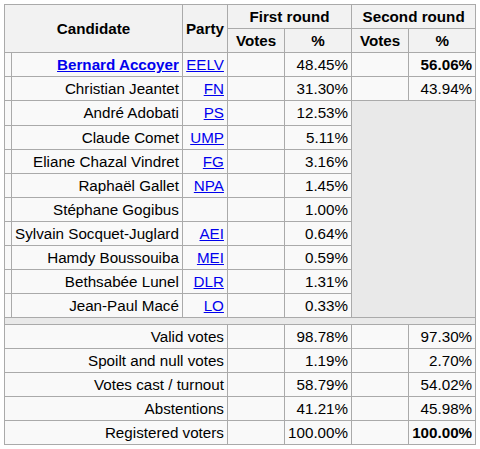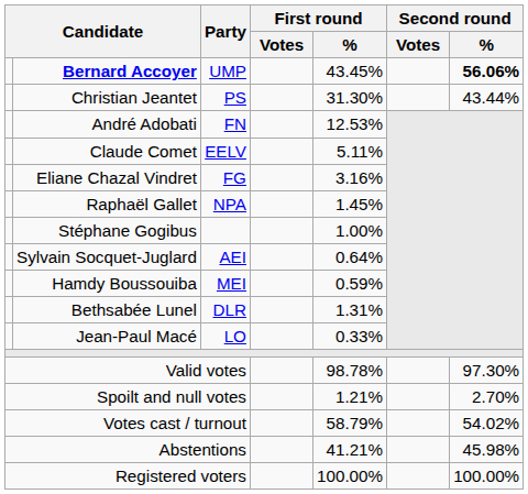Bernard Accoyer | Party: EELV -> UMP
Bernard Accoyer | First round / %: 48.45% -> 43.45%
Christian Jeantet | Party: FN -> PS
Christian Jeantet | Second round / %: 43.94% -> 43.44%
André Adobati | Party: PS -> FN
Claude Comet | Party: UMP -> EELV
Spoilt and null votes | First round / %: 1.19% -> 1.21%
Registered voters | Second round / %: bold -> normal
